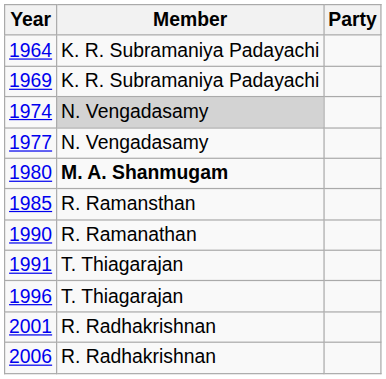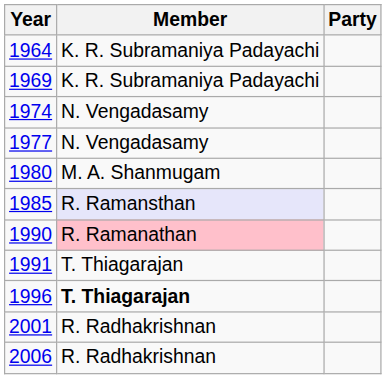1974 | Member: lightgrey background -> no background
1980 | Member: bold -> normal
1985 | Member: no background -> lavender background
1990 | Member: no background -> pink background
1996 | Member: normal -> bold
